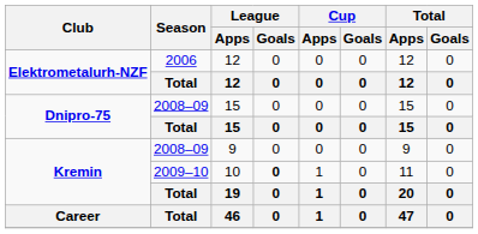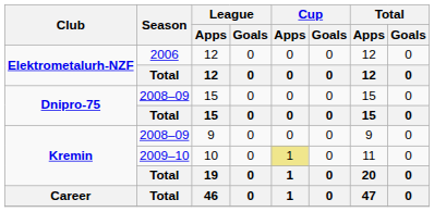10 | League / Goals: bold -> normal
10 | Cup / Apps: no background -> khaki background
